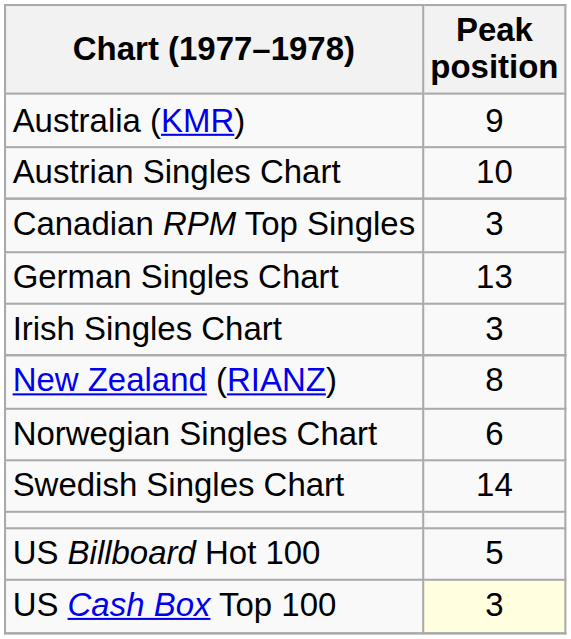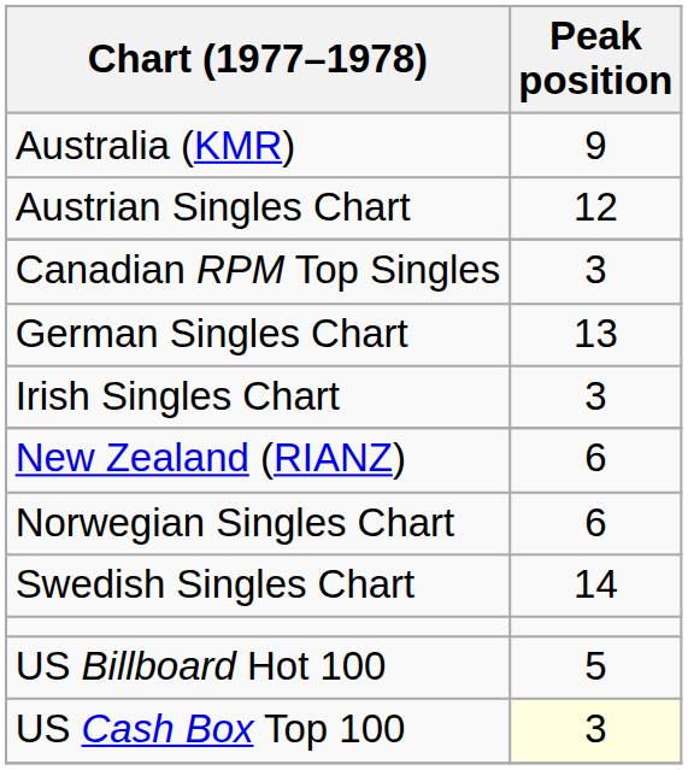row 3 | Peak position: 10 -> 12
row 7 | Peak position: 8 -> 6
